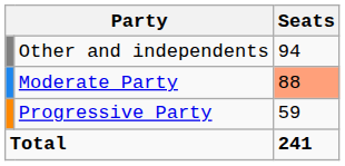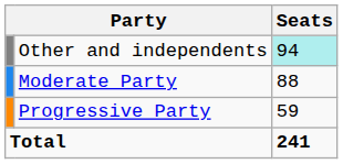Other and independents | Seats: no background -> paleturquoise background
Moderate Party | Seats: lightsalmon background -> no background
